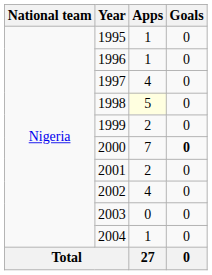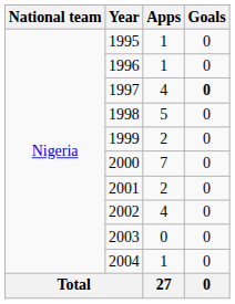1997 | Goals: normal -> bold
1998 | Apps: lightyellow background -> no background
2000 | Goals: bold -> normal
